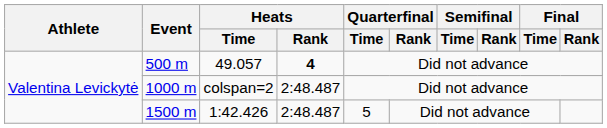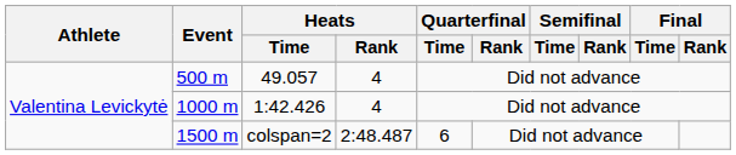500 m | Heats / Rank: bold -> normal
1000 m | Heats / Time: colspan=2 -> 1:42.426
1000 m | Heats / Rank: 2:48.487 -> 4
1500 m | Heats / Time: 1:42.426 -> colspan=2
1500 m | Quarterfinal / Time: 5 -> 6
